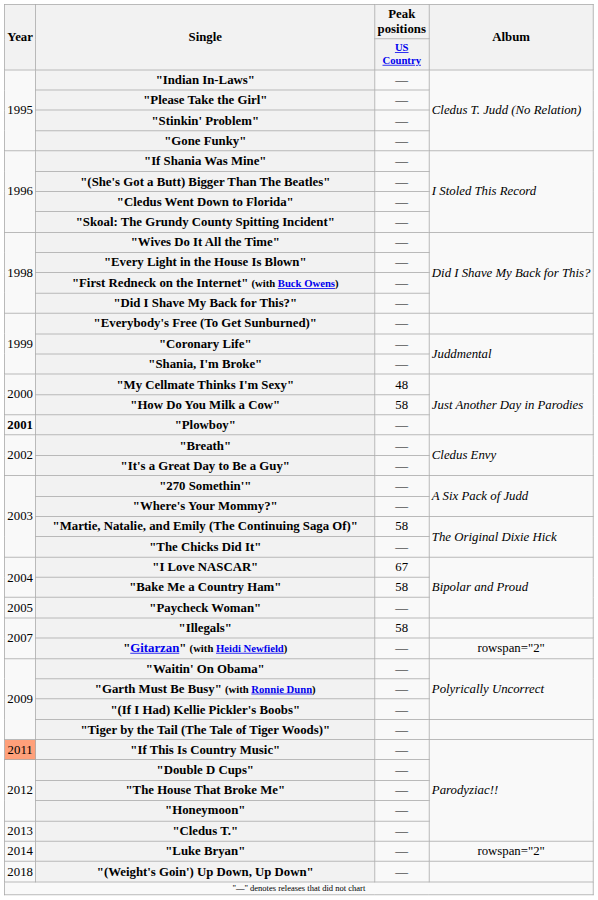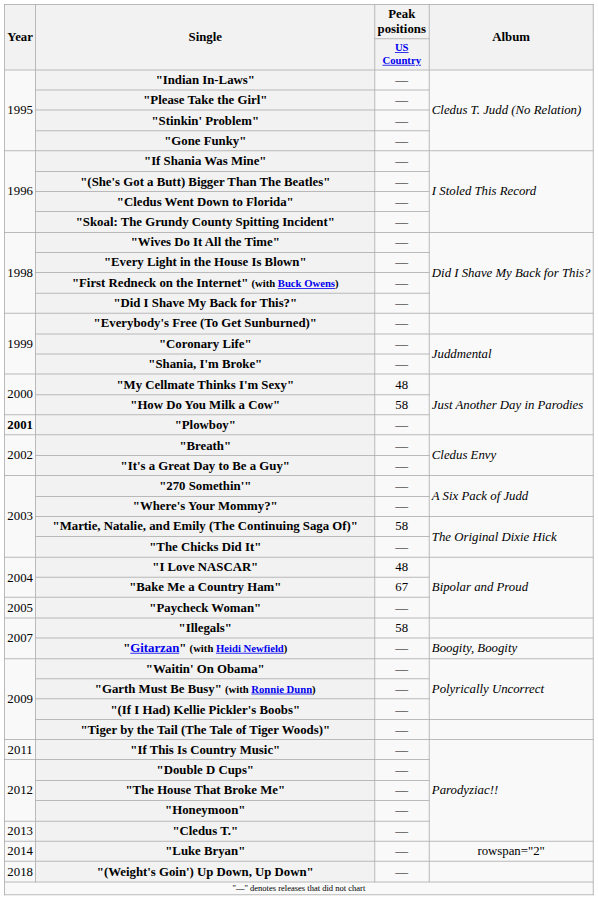"I Love NASCAR" | Peak positions / US Country: 67 -> 48
"Bake Me a Country Ham" | Peak positions / US Country: 58 -> 67
"Gitarzan" (with Heidi Newfield) | Album: rowspan="2" -> Boogity, Boogity
"If This Is Country Music" | Year: lightsalmon background -> no background
